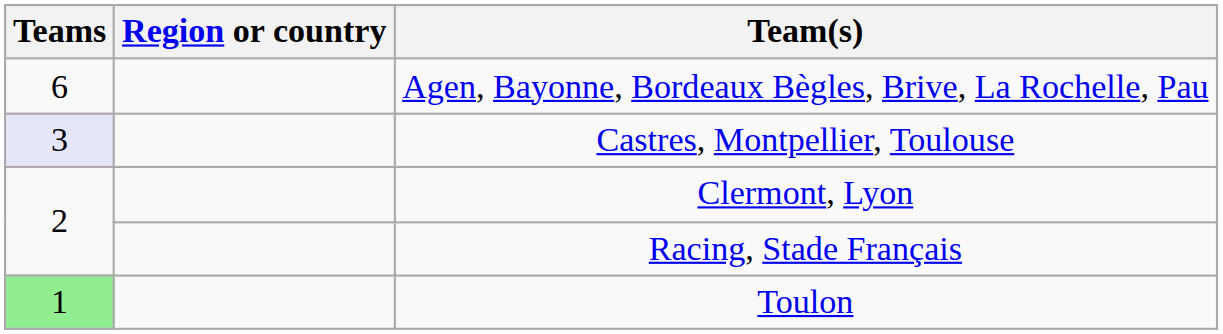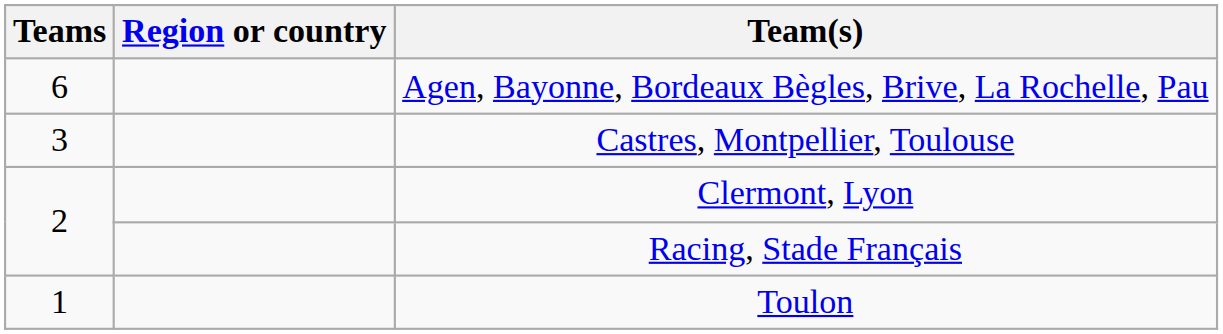Castres, Montpellier, Toulouse | Teams: lavender background -> no background
Toulon | Teams: lightgreen background -> no background
